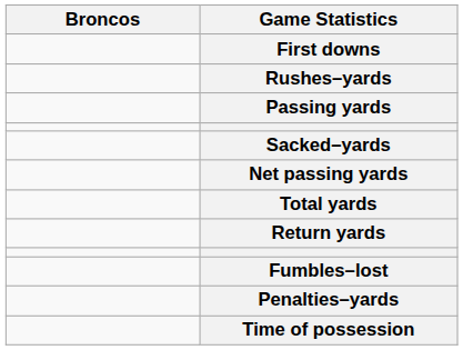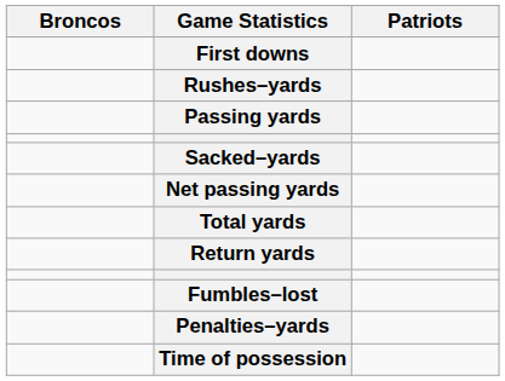+ column: Patriots
